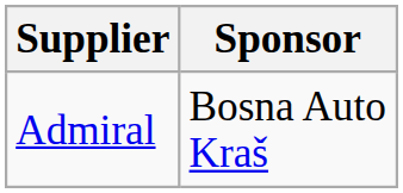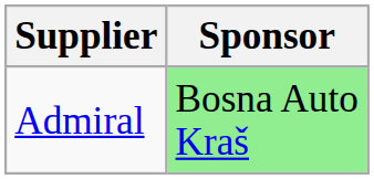Admiral | Sponsor: no background -> lightgreen background
